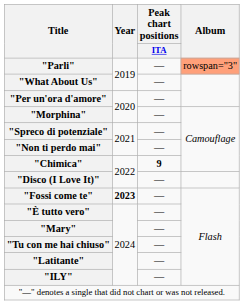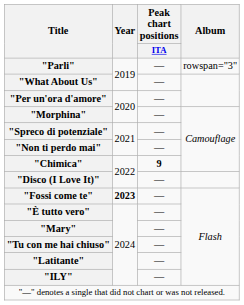"Parli" | Album: lightsalmon background -> no background
